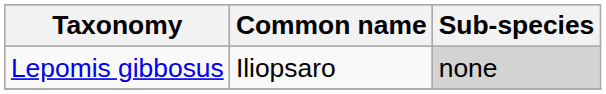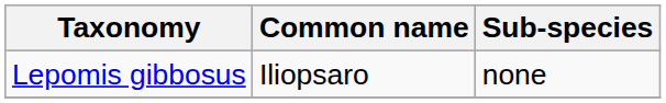Lepomis gibbosus | Sub-species: lightgrey background -> no background
